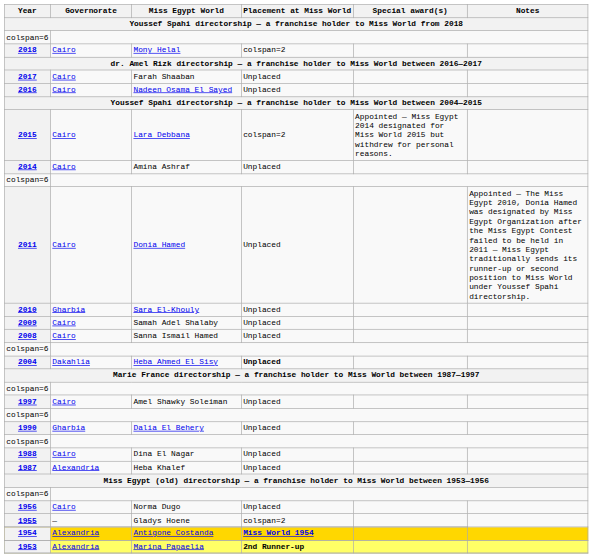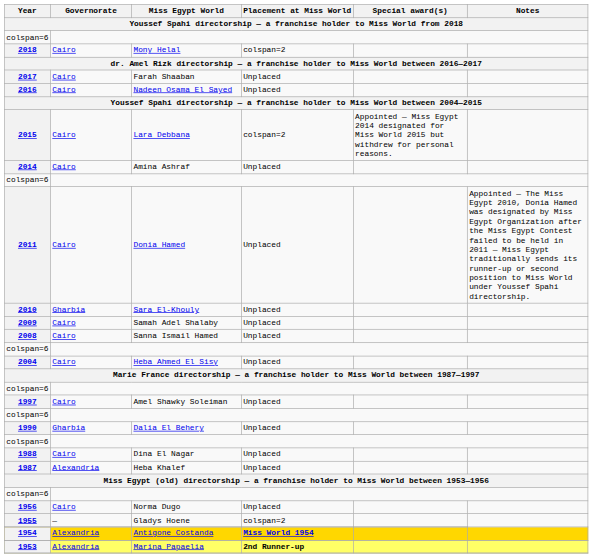2004 | Governorate: Dakahlia -> Cairo
2004 | Placement at Miss World: bold -> normal
